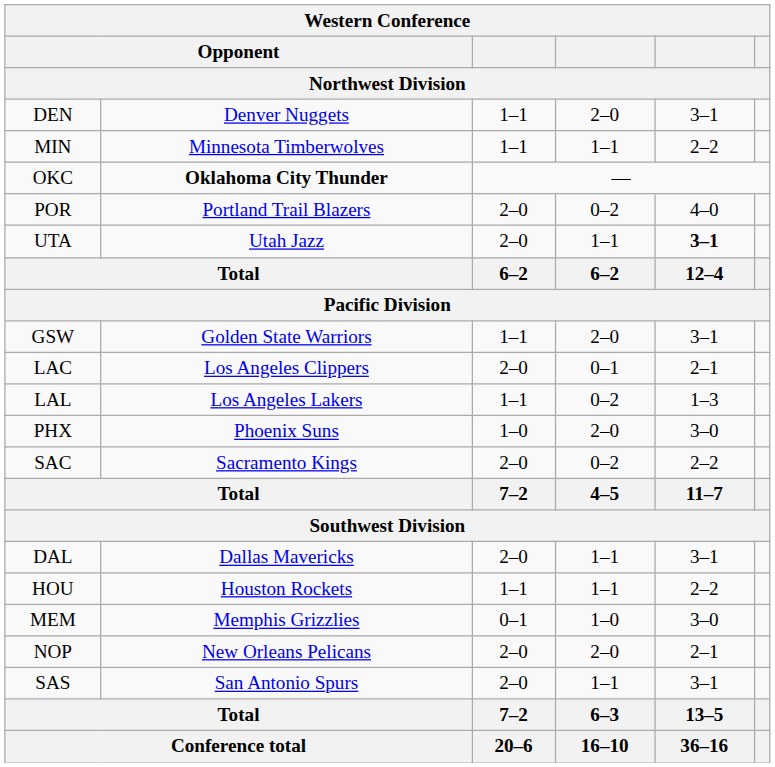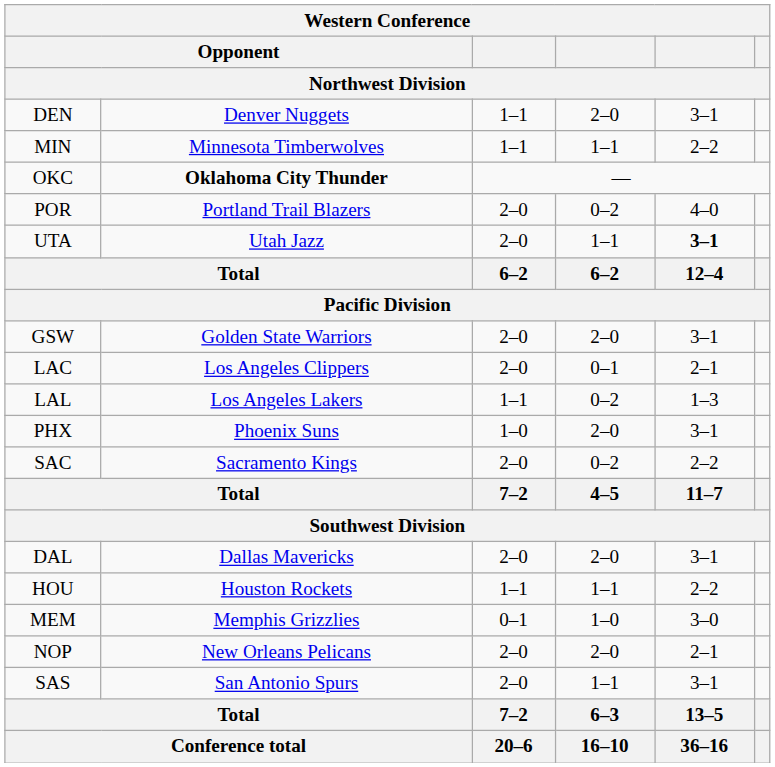GSW | column 3: 1–1 -> 2–0
PHX | column 5: 3–0 -> 3–1
DAL | column 4: 1–1 -> 2–0
